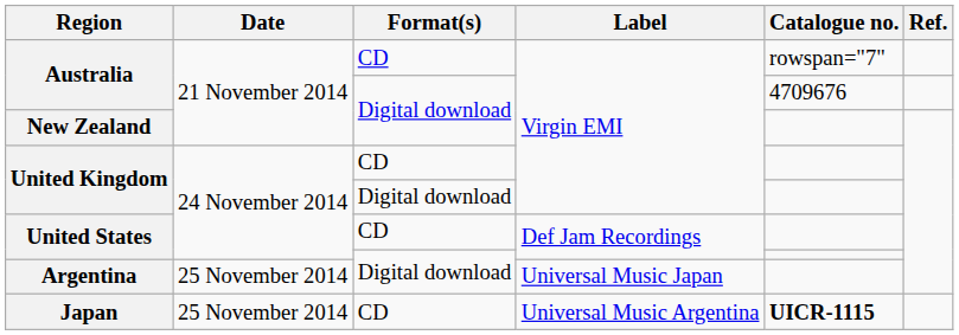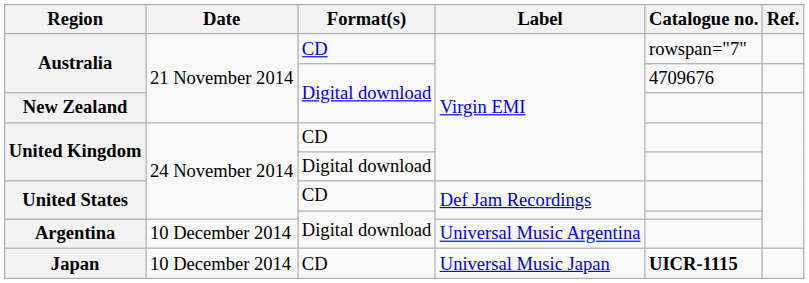Argentina | Date: 25 November 2014 -> 10 December 2014
Argentina | Label: Universal Music Japan -> Universal Music Argentina
Japan | Date: 25 November 2014 -> 10 December 2014
Japan | Label: Universal Music Argentina -> Universal Music Japan
